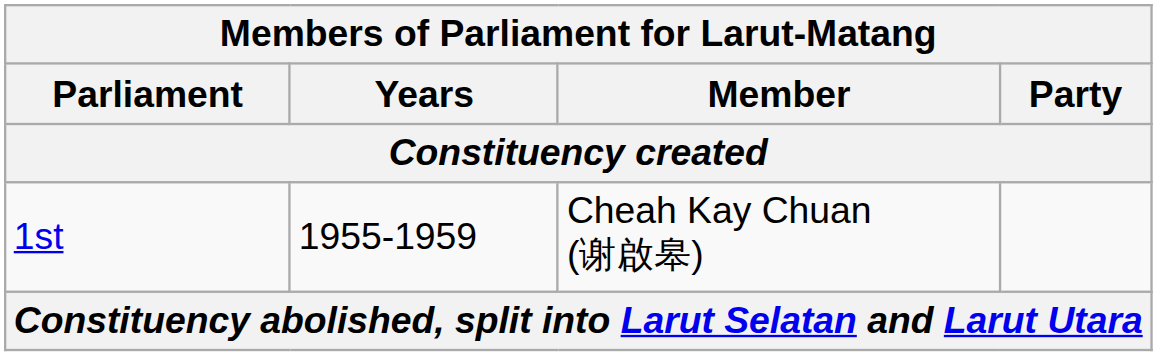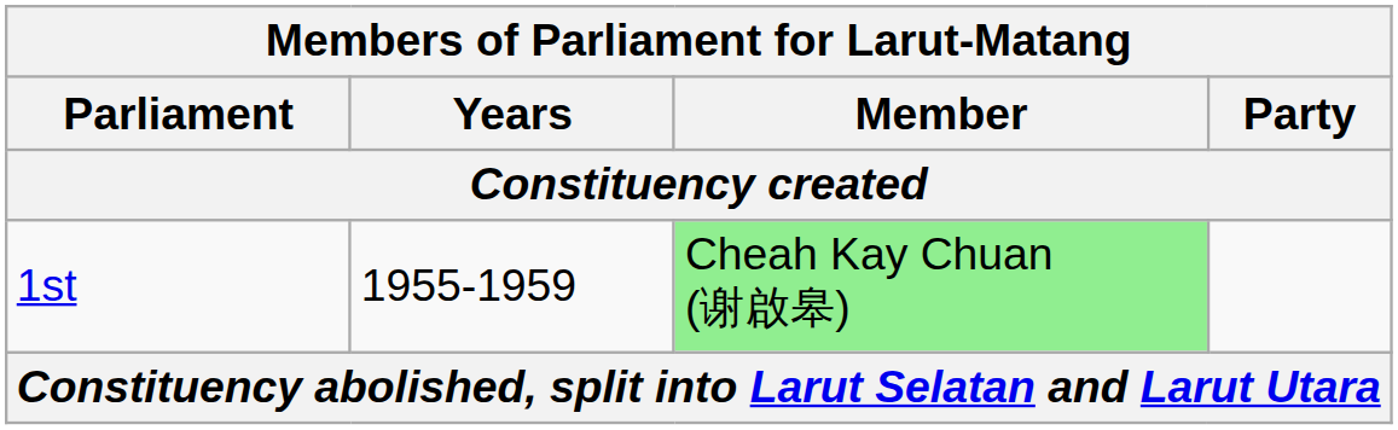1st | Member: no background -> lightgreen background
